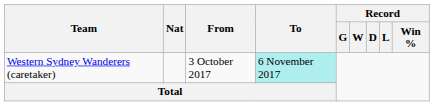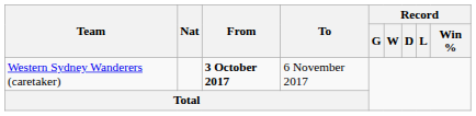Western Sydney Wanderers (caretaker) | From: normal -> bold
Western Sydney Wanderers (caretaker) | To: paleturquoise background -> no background
